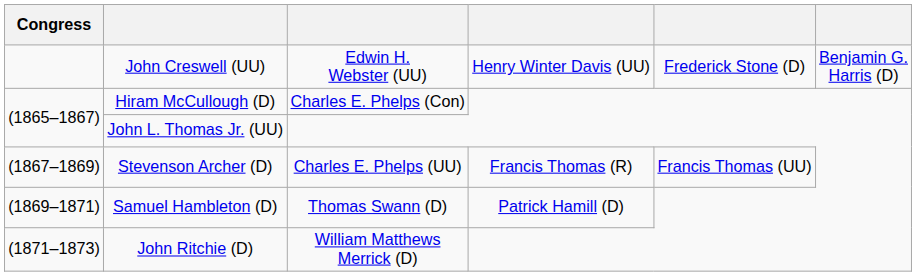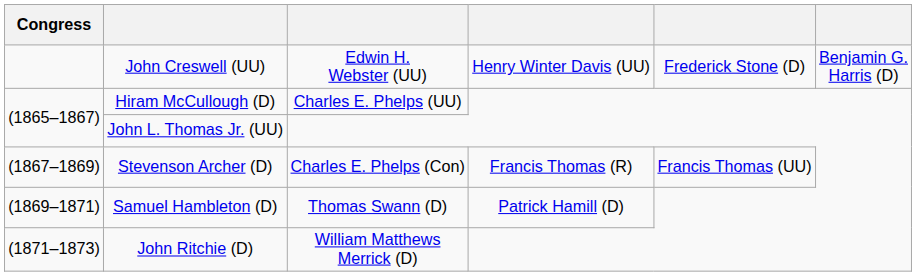Hiram McCullough (D) | column 3: Charles E. Phelps (Con) -> Charles E. Phelps (UU)
Stevenson Archer (D) | column 3: Charles E. Phelps (UU) -> Charles E. Phelps (Con)
